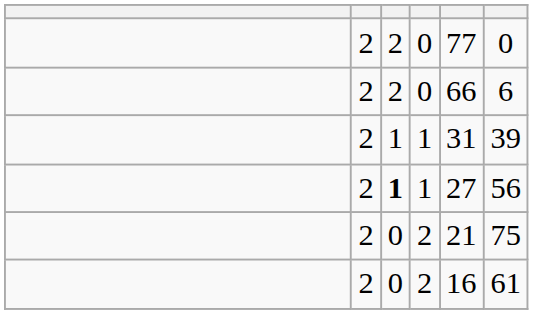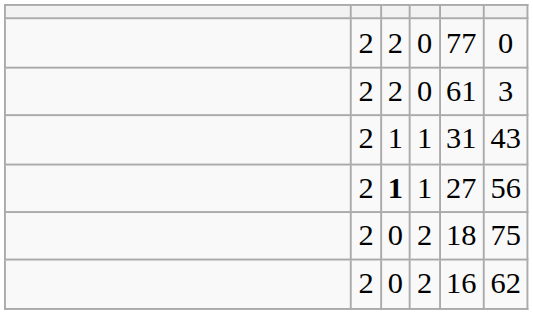row 3 | column 5: 66 -> 61
row 3 | column 6: 6 -> 3
row 4 | column 6: 39 -> 43
row 6 | column 5: 21 -> 18
row 7 | column 6: 61 -> 62
